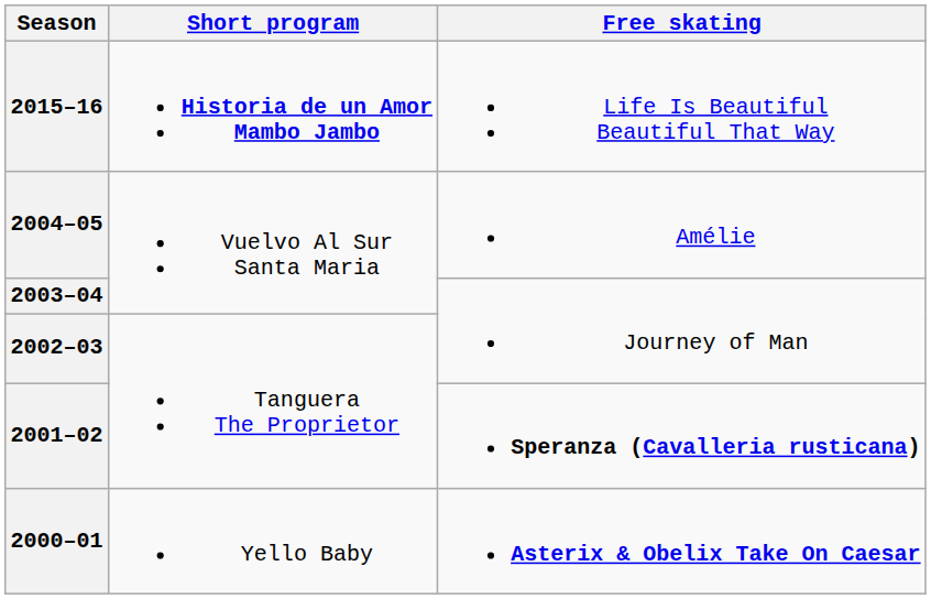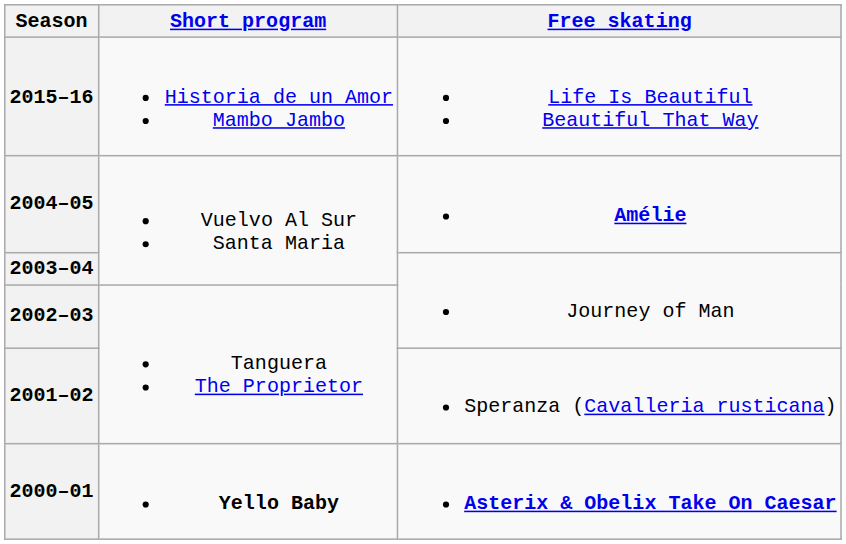2015–16 | Short program: bold -> normal
2004–05 | Free skating: normal -> bold
2001–02 | Free skating: bold -> normal
2000–01 | Short program: normal -> bold
